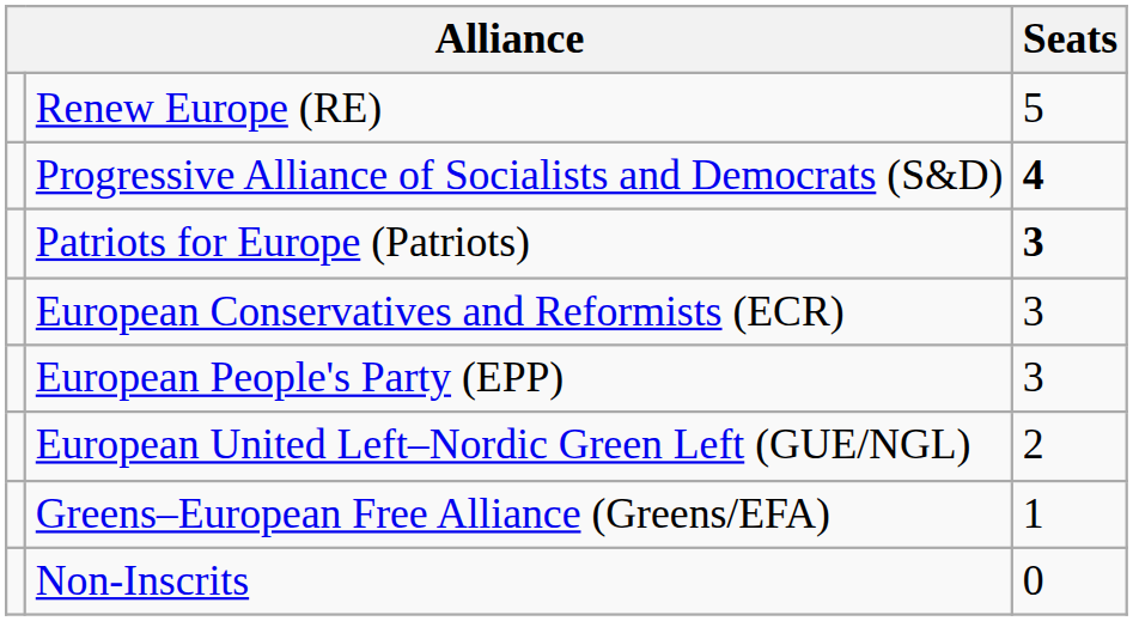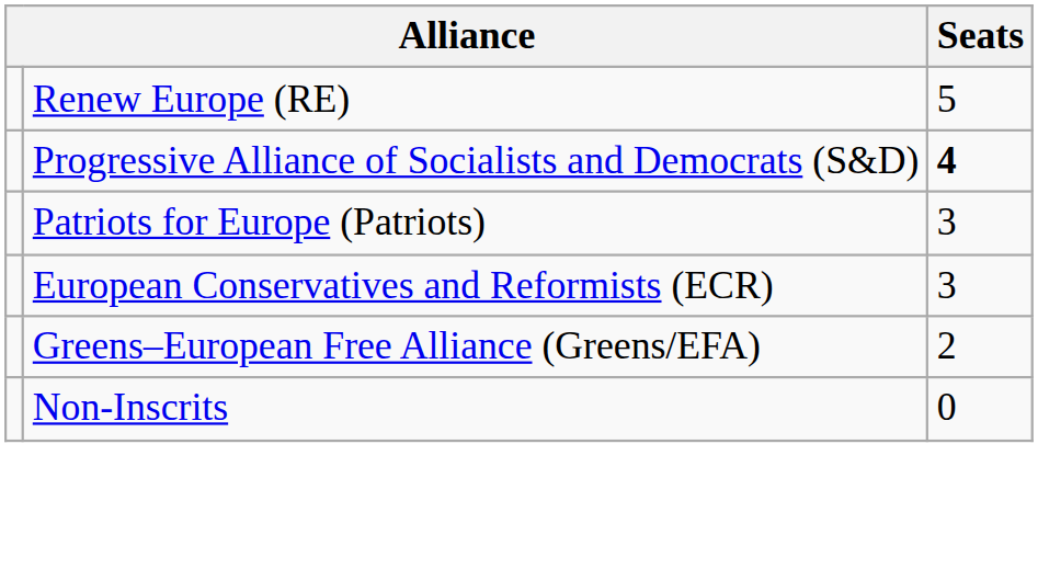Patriots for Europe (Patriots) | Seats: bold -> normal
- row: European People's Party (EPP) | 3
- row: European United Left–Nordic Green Left (GUE/NGL) | 2
Greens–European Free Alliance (Greens/EFA) | Seats: 1 -> 2
